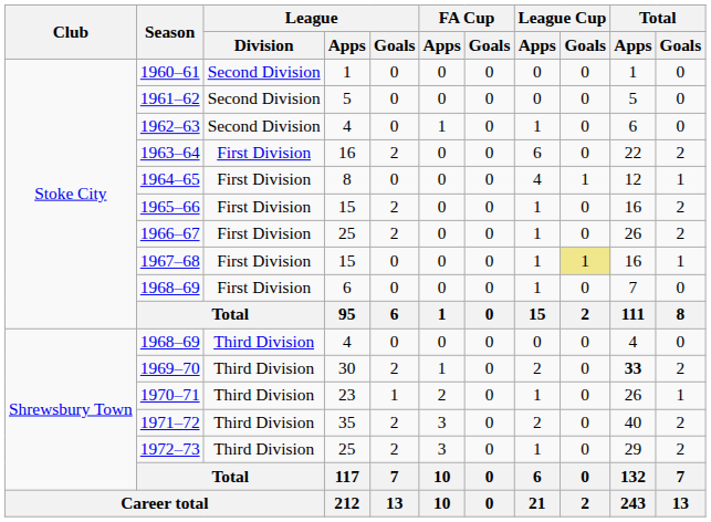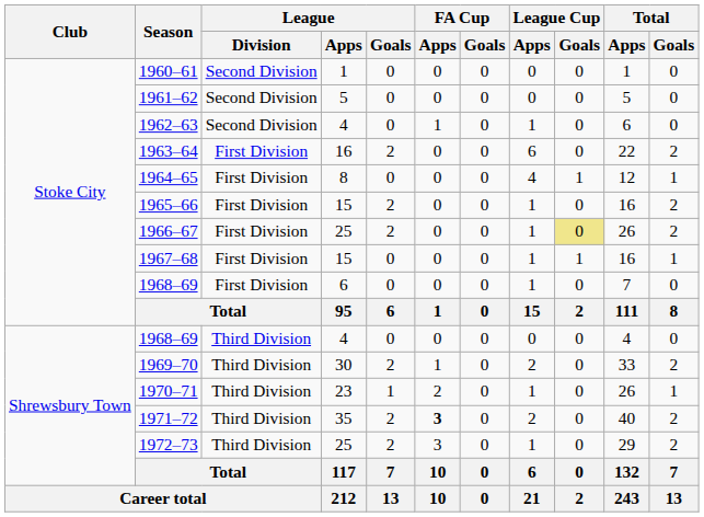1966–67 | League Cup / Goals: no background -> khaki background
1967–68 | League Cup / Goals: khaki background -> no background
1969–70 | Total / Apps: bold -> normal
1971–72 | FA Cup / Apps: normal -> bold
